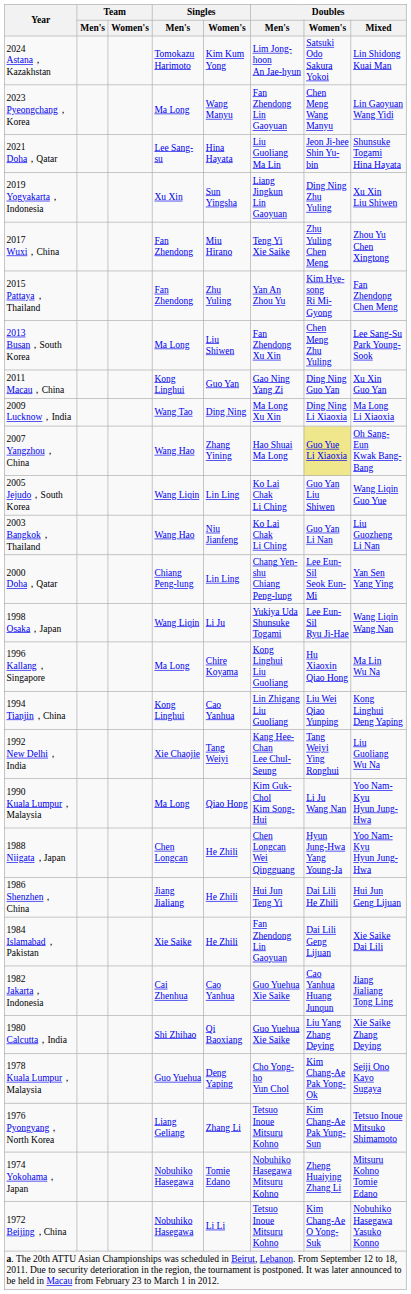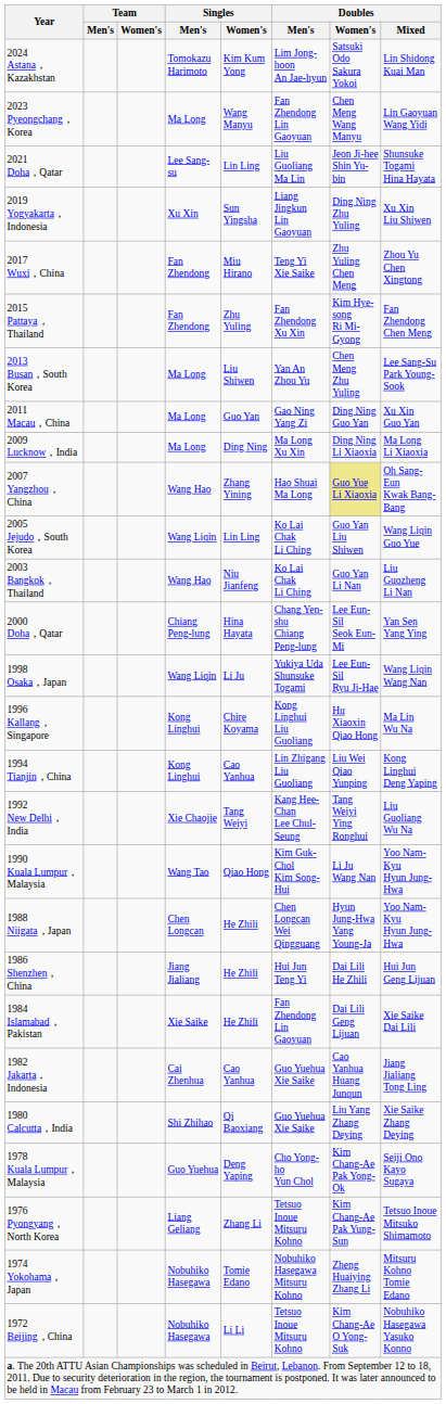2021 Doha，Qatar | Singles / Women's: Hina Hayata -> Lin Ling
2015 Pattaya，Thailand | Doubles / Men's: Yan An Zhou Yu -> Fan Zhendong Xu Xin
2013 Busan，South Korea | Doubles / Men's: Fan Zhendong Xu Xin -> Yan An Zhou Yu
2011 Macau，China | Singles / Men's: Kong Linghui -> Ma Long
2009 Lucknow，India | Singles / Men's: Wang Tao -> Ma Long
2000 Doha，Qatar | Singles / Women's: Lin Ling -> Hina Hayata
1996 Kallang，Singapore | Singles / Men's: Ma Long -> Kong Linghui
1990 Kuala Lumpur，Malaysia | Singles / Men's: Ma Long -> Wang Tao
